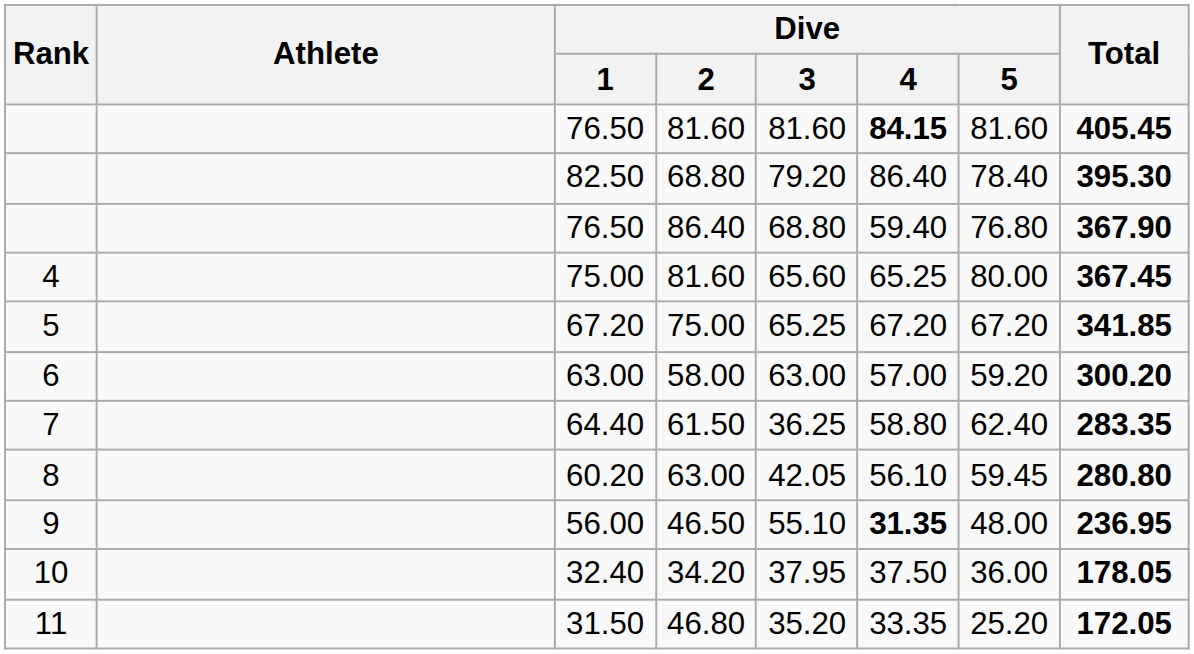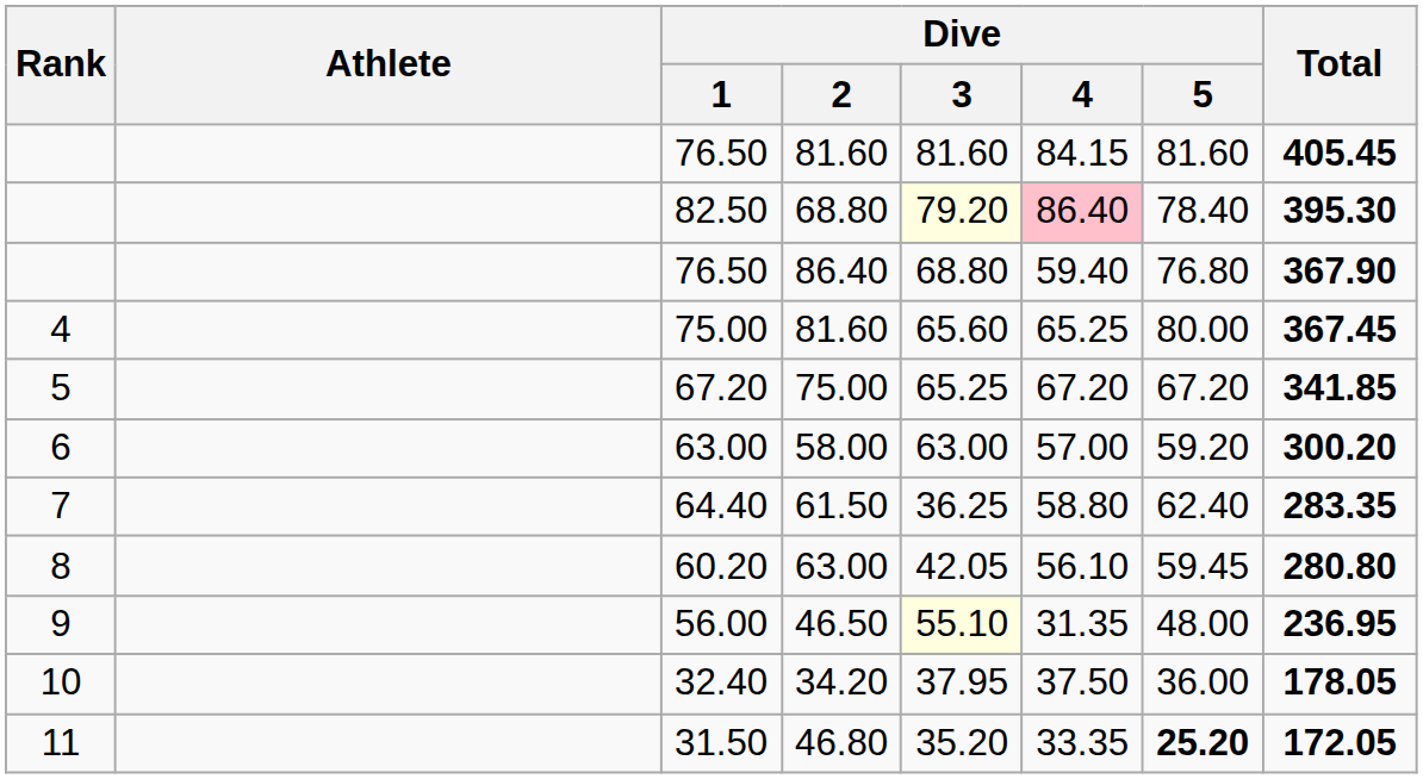76.50 / 81.60 | Dive / 4: bold -> normal
82.50 | Dive / 3: no background -> lightyellow background
82.50 | Dive / 4: no background -> pink background
56.00 | Dive / 3: no background -> lightyellow background
56.00 | Dive / 4: bold -> normal
31.50 | Dive / 5: normal -> bold
